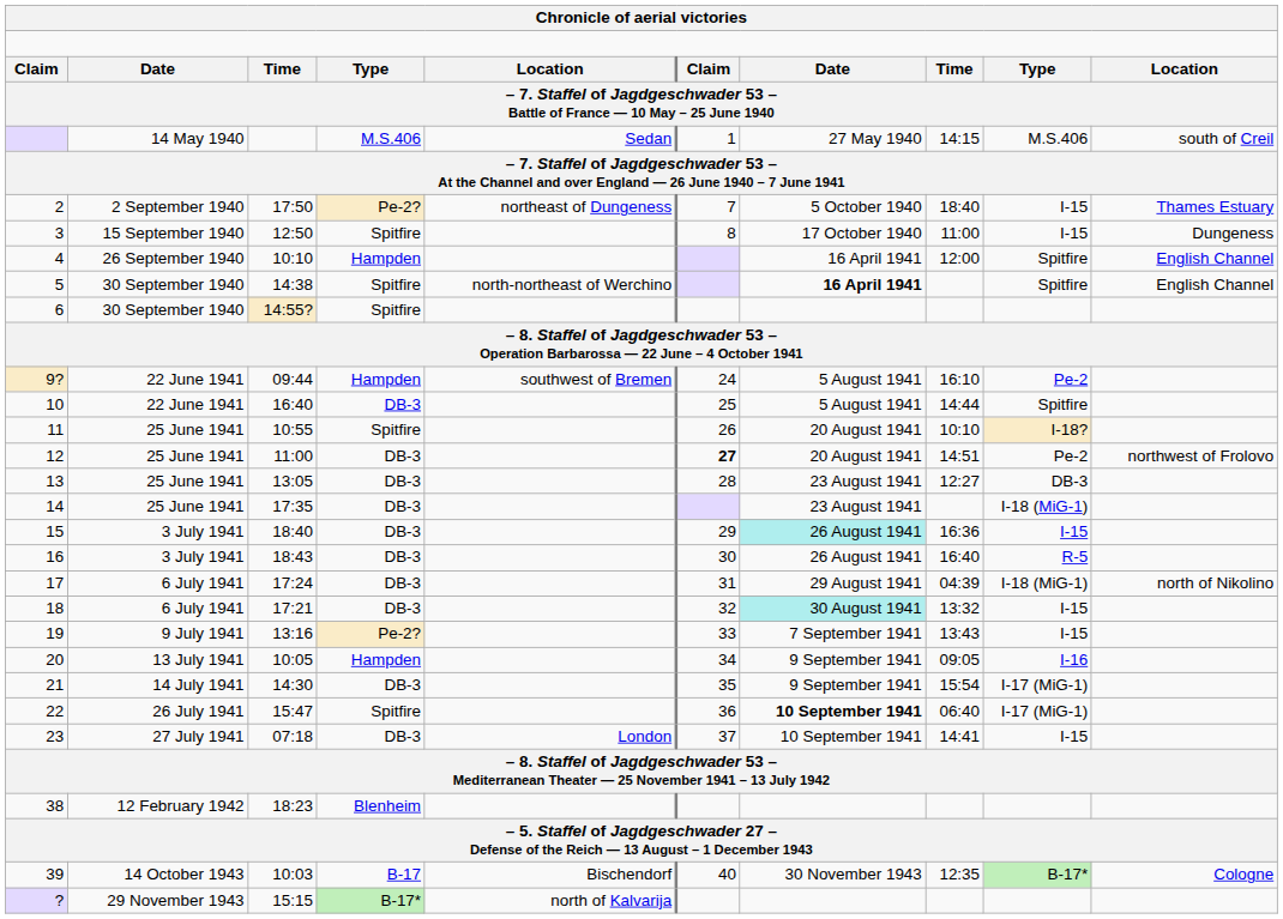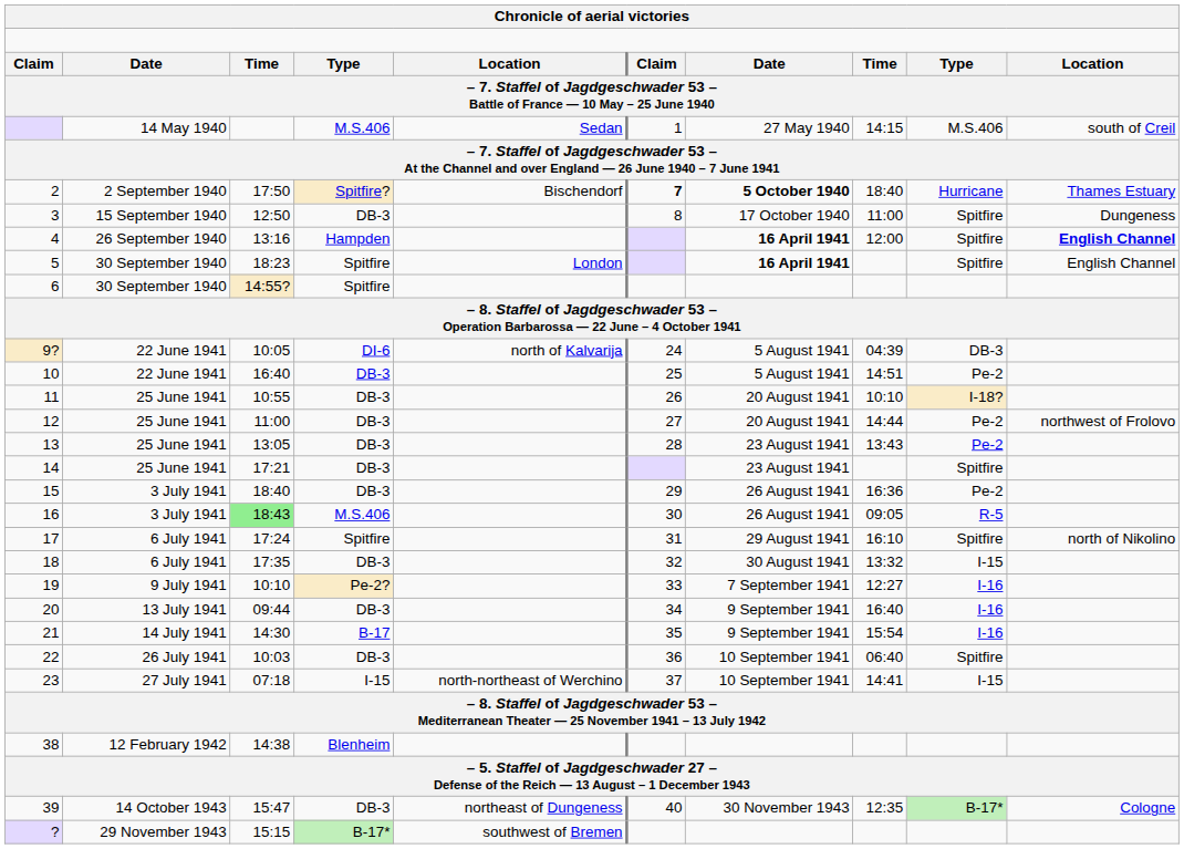2 | column 4: Pe-2? -> Spitfire?
2 | column 5: northeast of Dungeness -> Bischendorf
2 | column 6: normal -> bold
2 | column 7: normal -> bold
2 | column 9: I-15 -> Hurricane
3 | column 4: Spitfire -> DB-3
3 | column 9: I-15 -> Spitfire
4 | column 3: 10:10 -> 13:16
4 | column 7: normal -> bold
4 | column 10: normal -> bold
5 | column 3: 14:38 -> 18:23
5 | column 5: north-northeast of Werchino -> London
9? | column 3: 09:44 -> 10:05
9? | column 4: Hampden -> DI-6
9? | column 5: southwest of Bremen -> north of Kalvarija
9? | column 8: 16:10 -> 04:39
9? | column 9: Pe-2 -> DB-3
10 | column 8: 14:44 -> 14:51
10 | column 9: Spitfire -> Pe-2
11 | column 4: Spitfire -> DB-3
12 | column 6: bold -> normal
12 | column 8: 14:51 -> 14:44
13 | column 8: 12:27 -> 13:43
13 | column 9: DB-3 -> Pe-2
14 | column 3: 17:35 -> 17:21
14 | column 9: I-18 (MiG-1) -> Spitfire
15 | column 7: paleturquoise background -> no background
15 | column 9: I-15 -> Pe-2
16 | column 3: no background -> lightgreen background
16 | column 4: DB-3 -> M.S.406
16 | column 8: 16:40 -> 09:05
17 | column 4: DB-3 -> Spitfire
17 | column 8: 04:39 -> 16:10
17 | column 9: I-18 (MiG-1) -> Spitfire
18 | column 3: 17:21 -> 17:35
18 | column 7: paleturquoise background -> no background
19 | column 3: 13:16 -> 10:10
19 | column 8: 13:43 -> 12:27
19 | column 9: I-15 -> I-16
20 | column 3: 10:05 -> 09:44
20 | column 4: Hampden -> DB-3
20 | column 8: 09:05 -> 16:40
21 | column 4: DB-3 -> B-17
21 | column 9: I-17 (MiG-1) -> I-16
22 | column 3: 15:47 -> 10:03
22 | column 4: Spitfire -> DB-3
22 | column 7: bold -> normal
22 | column 9: I-17 (MiG-1) -> Spitfire
23 | column 4: DB-3 -> I-15
23 | column 5: London -> north-northeast of Werchino
38 | column 3: 18:23 -> 14:38
39 | column 3: 10:03 -> 15:47
39 | column 4: B-17 -> DB-3
39 | column 5: Bischendorf -> northeast of Dungeness
? | column 5: north of Kalvarija -> southwest of Bremen
